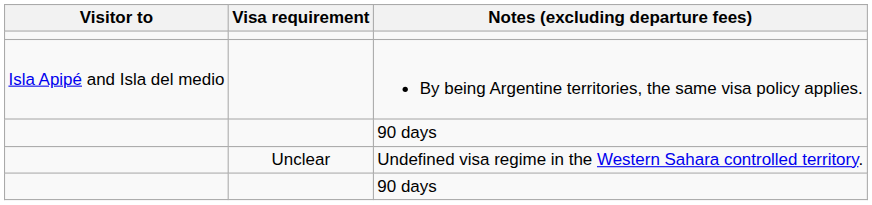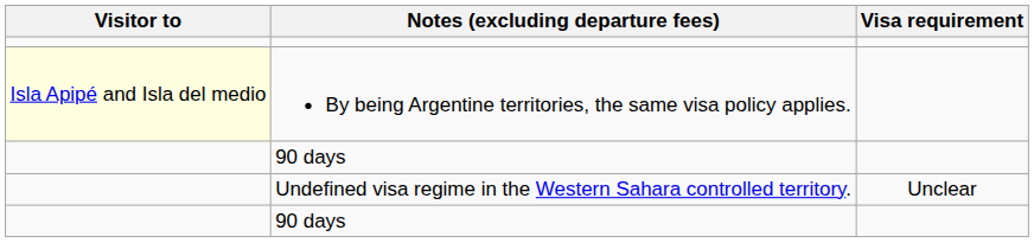columns swapped: Visa requirement <-> Notes (excluding departure fees)
row 3 | Visitor to: no background -> lightyellow background
